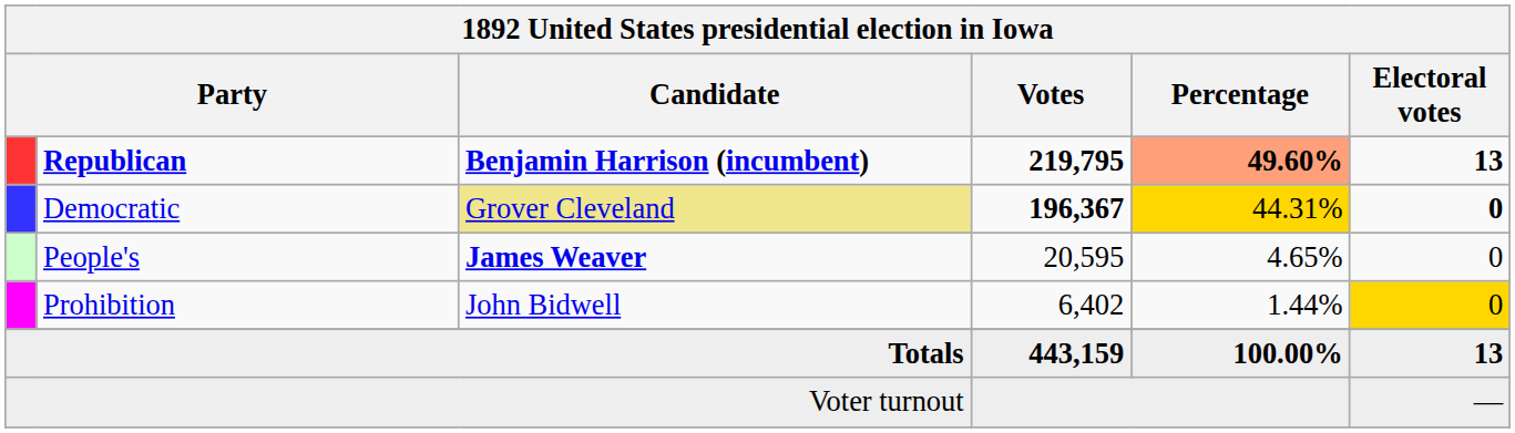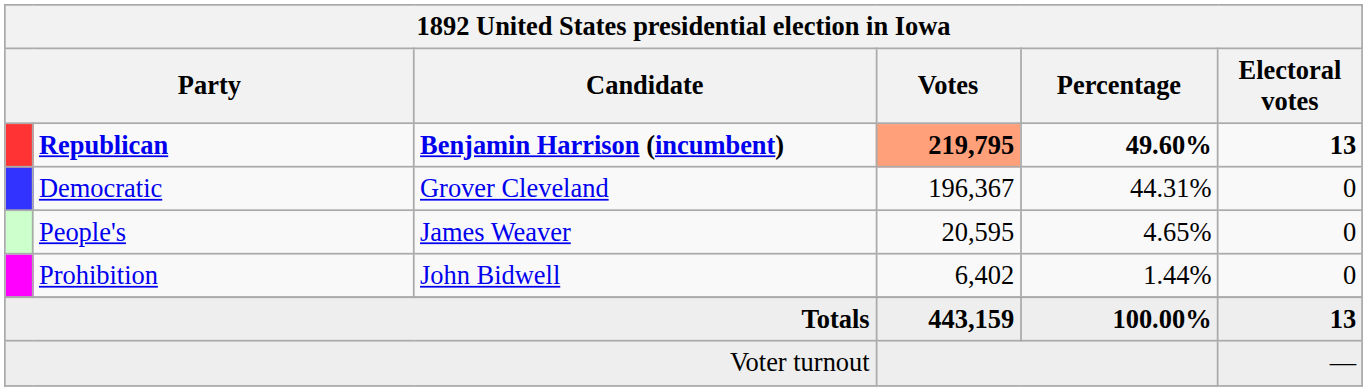Republican | Votes: no background -> lightsalmon background
Republican | Percentage: lightsalmon background -> no background
Democratic | Candidate: khaki background -> no background
Democratic | Votes: bold -> normal
Democratic | Percentage: gold background -> no background
Democratic | Electoral votes: bold -> normal
People's | Candidate: bold -> normal
Prohibition | Electoral votes: gold background -> no background
